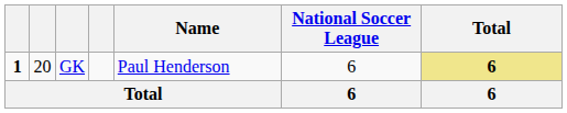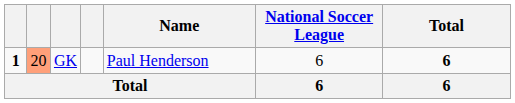GK | column 2: no background -> lightsalmon background
GK | Total: khaki background -> no background
